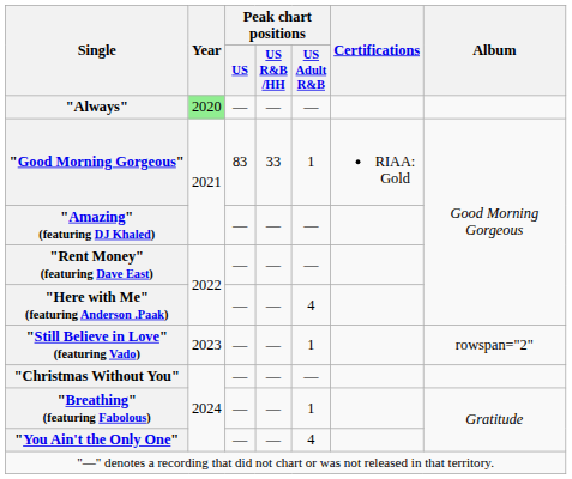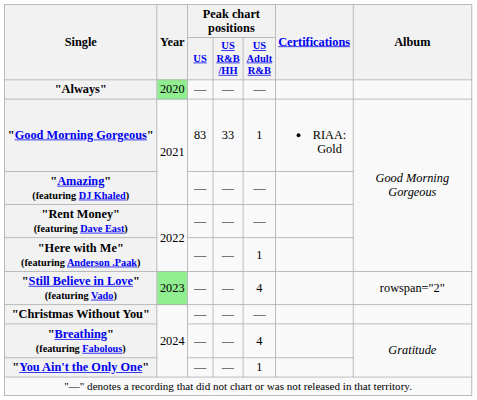"Here with Me" (featuring Anderson .Paak) | Peak chart positions / US Adult R&B: 4 -> 1
"Still Believe in Love" (featuring Vado) | Year: no background -> lightgreen background
"Still Believe in Love" (featuring Vado) | Peak chart positions / US Adult R&B: 1 -> 4
"Breathing" (featuring Fabolous) | Peak chart positions / US Adult R&B: 1 -> 4
"You Ain't the Only One" | Peak chart positions / US Adult R&B: 4 -> 1
